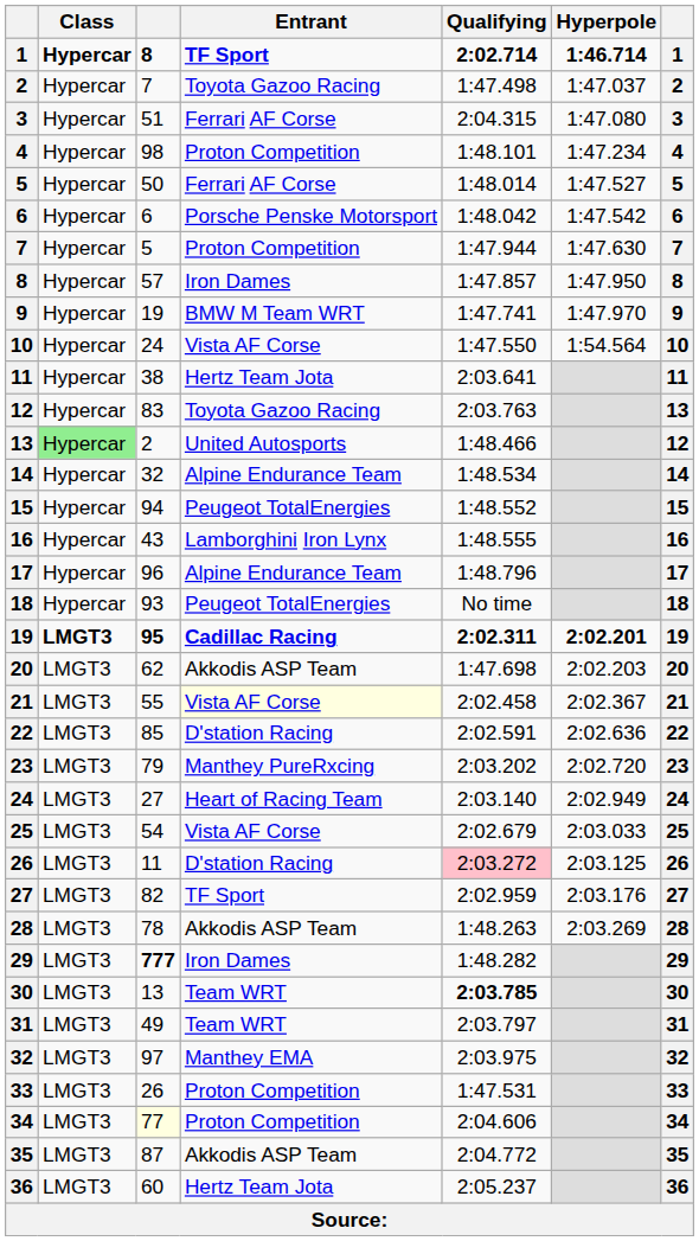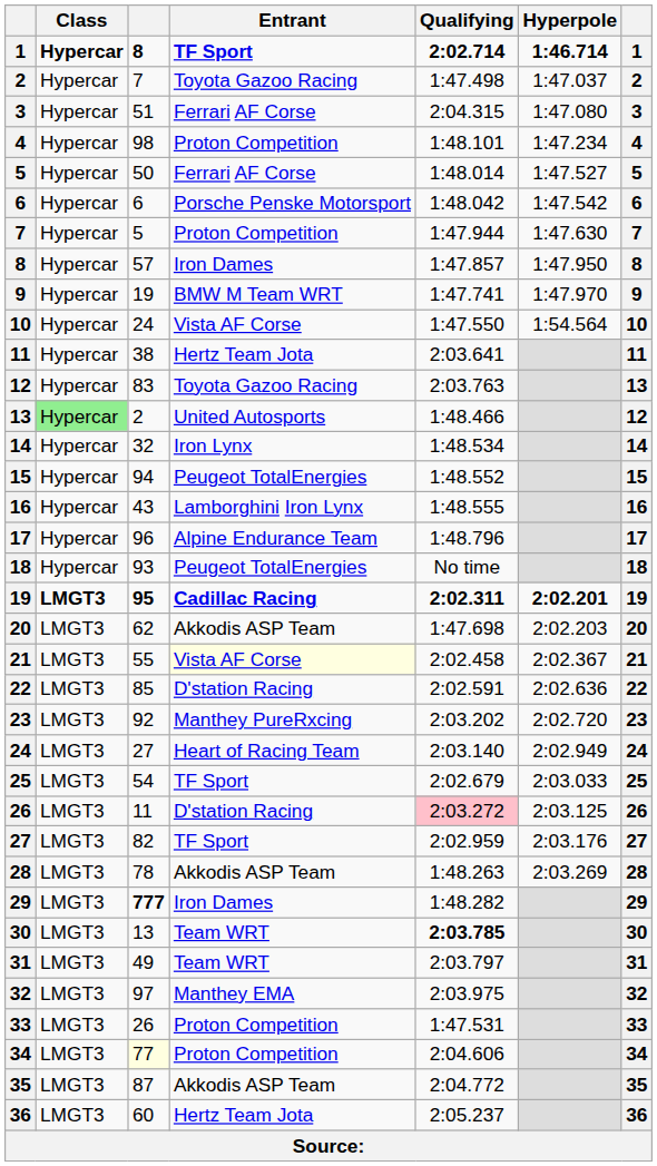row 15 | Entrant: Alpine Endurance Team -> Iron Lynx
row 24 | column 3: 79 -> 92
row 26 | Entrant: Vista AF Corse -> TF Sport
